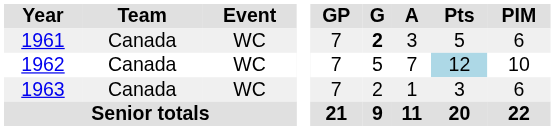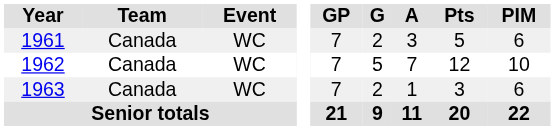1961 | G: bold -> normal
1962 | Pts: lightblue background -> no background
